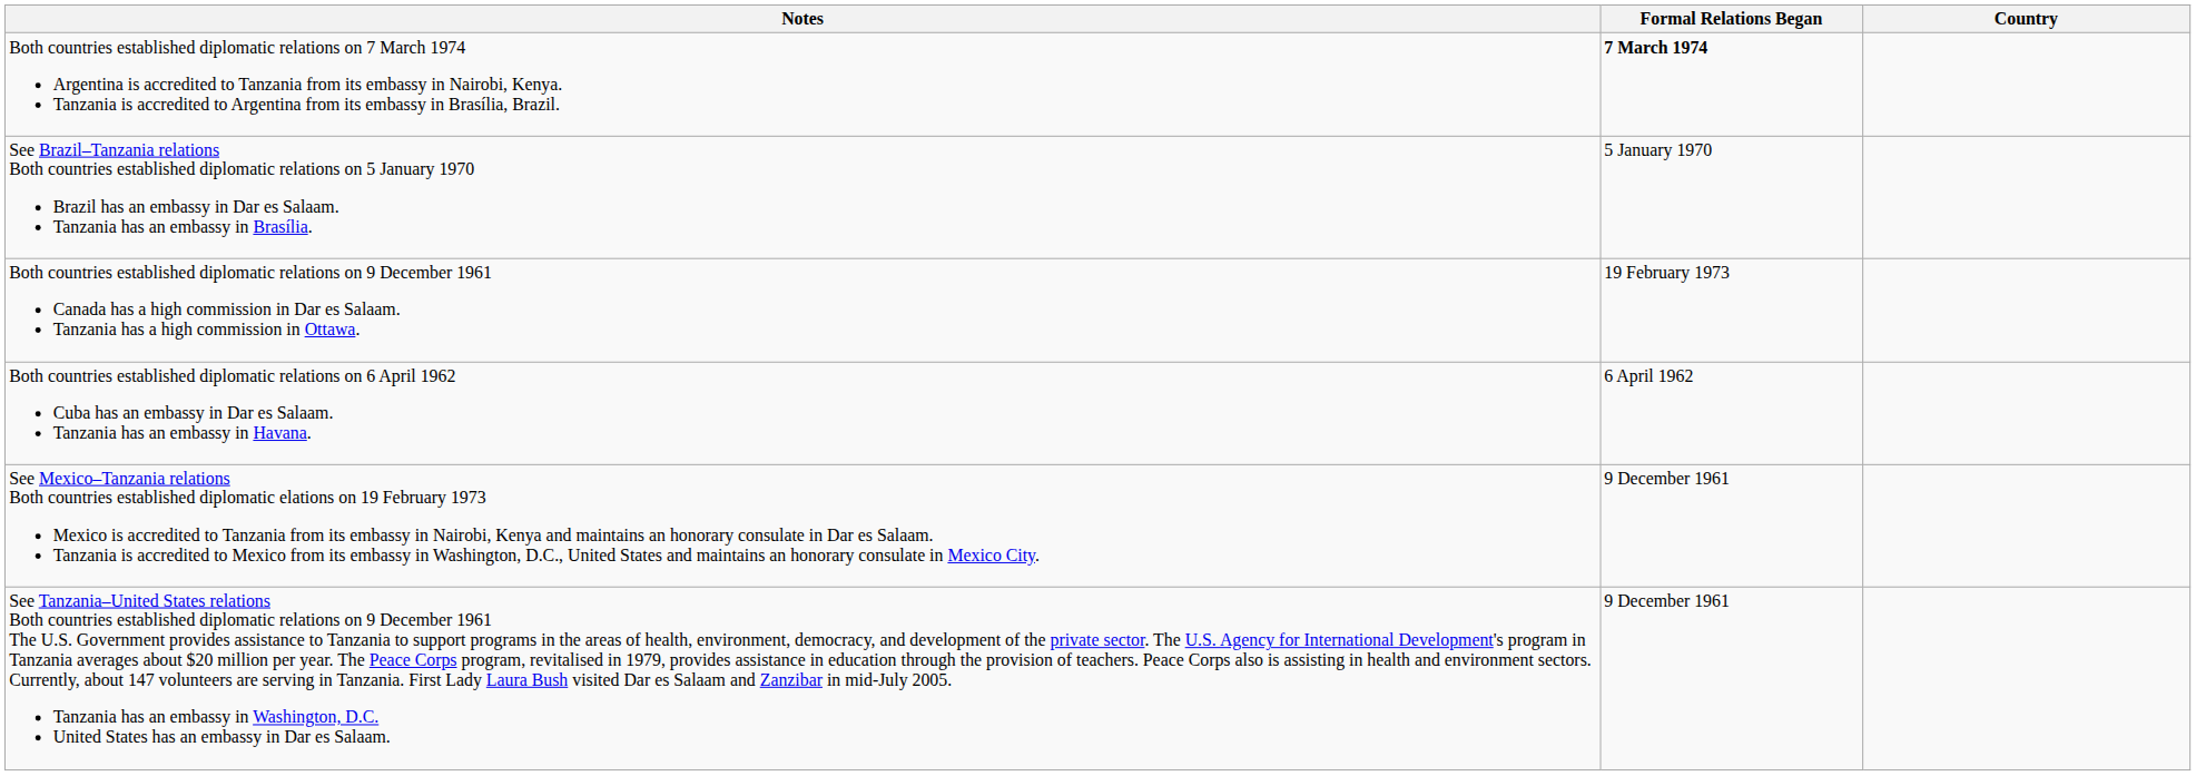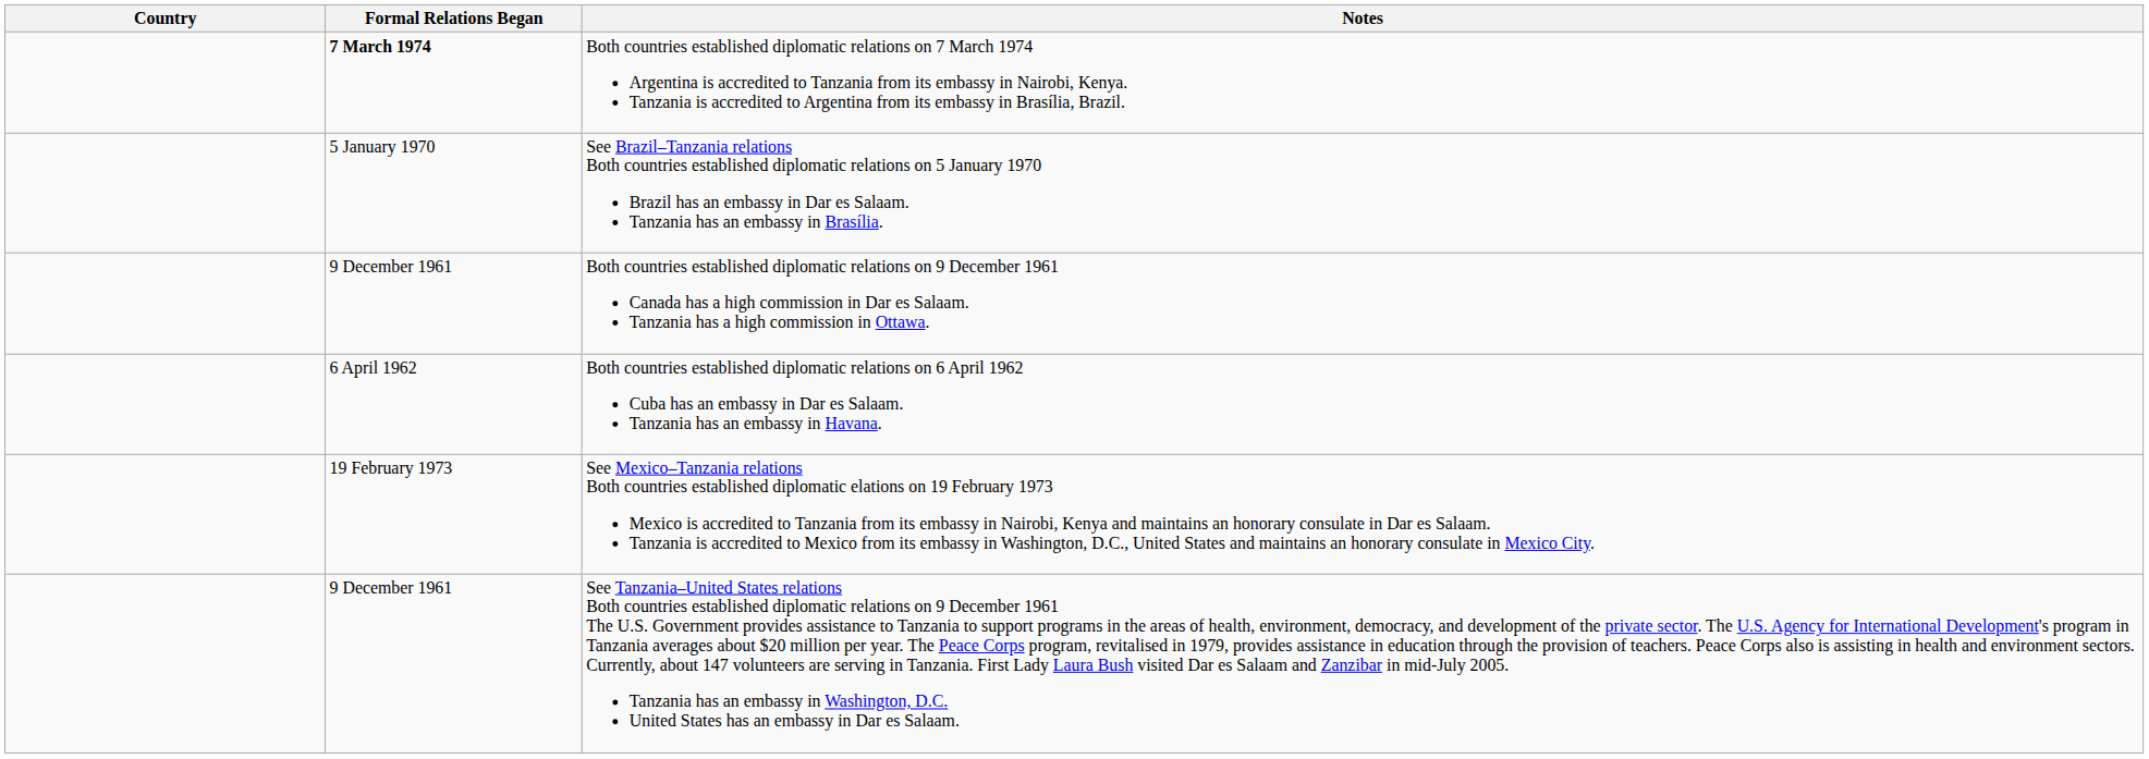columns swapped: Country <-> Notes
row 4 | Formal Relations Began: 19 February 1973 -> 9 December 1961
row 6 | Formal Relations Began: 9 December 1961 -> 19 February 1973
